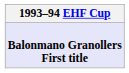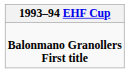row 2 | column 1: lavender background -> no background
